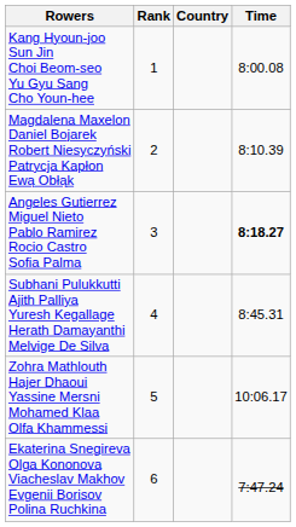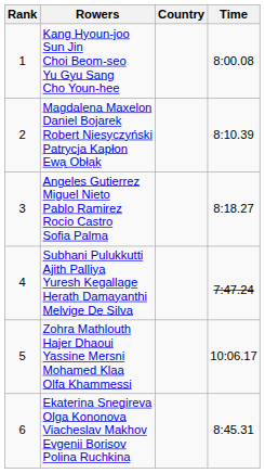columns swapped: Rank <-> Rowers
row 4 | Time: bold -> normal
row 5 | Time: 8:45.31 -> 7:47.24
row 7 | Time: 7:47.24 -> 8:45.31
